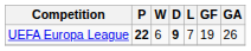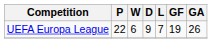UEFA Europa League | P: bold -> normal
UEFA Europa League | D: bold -> normal
